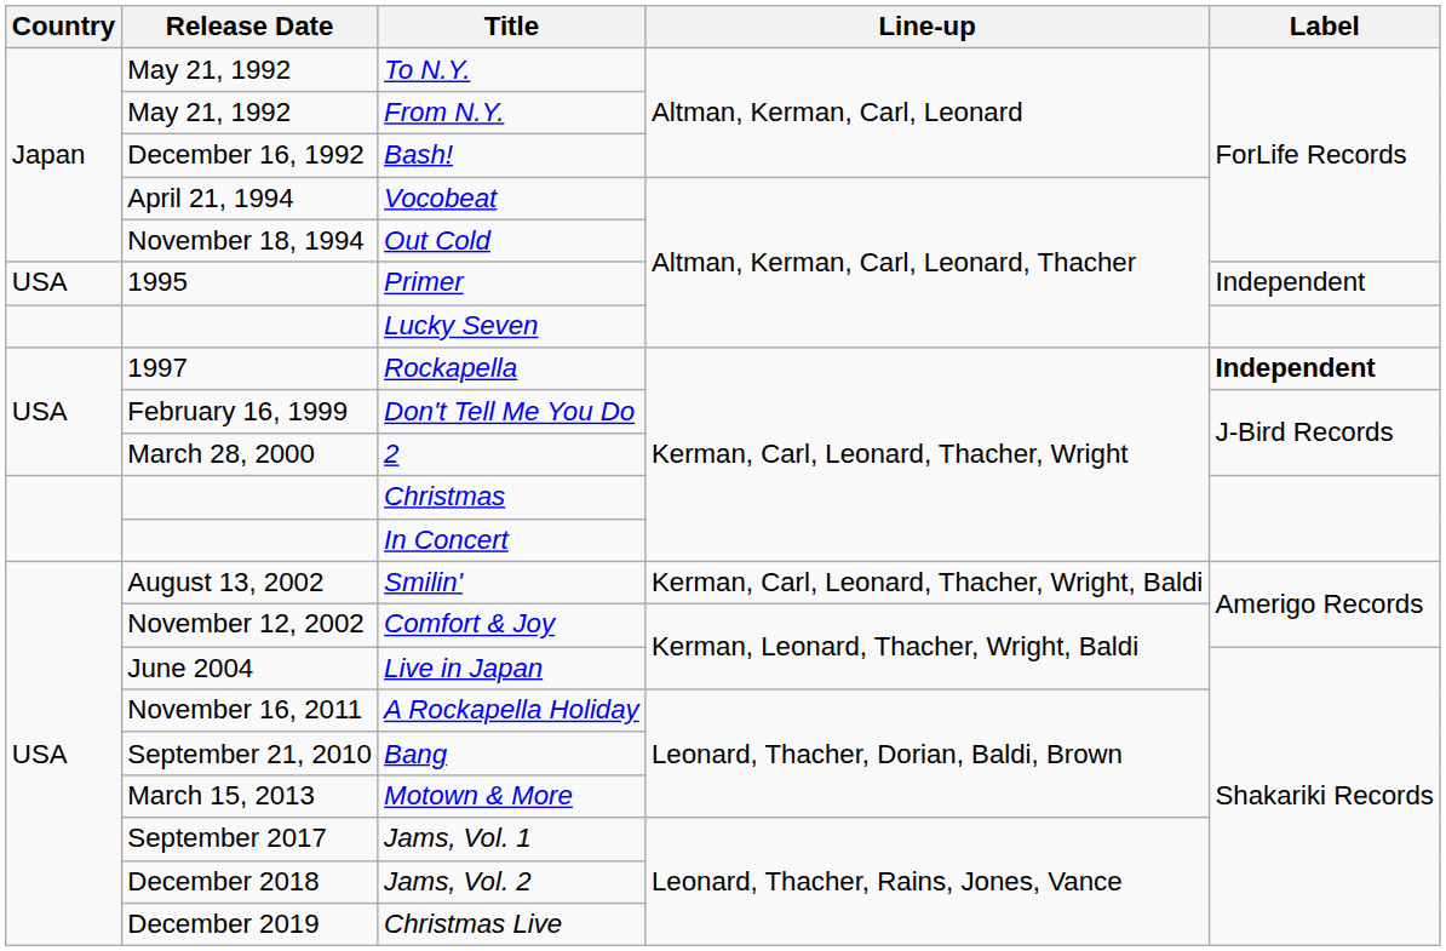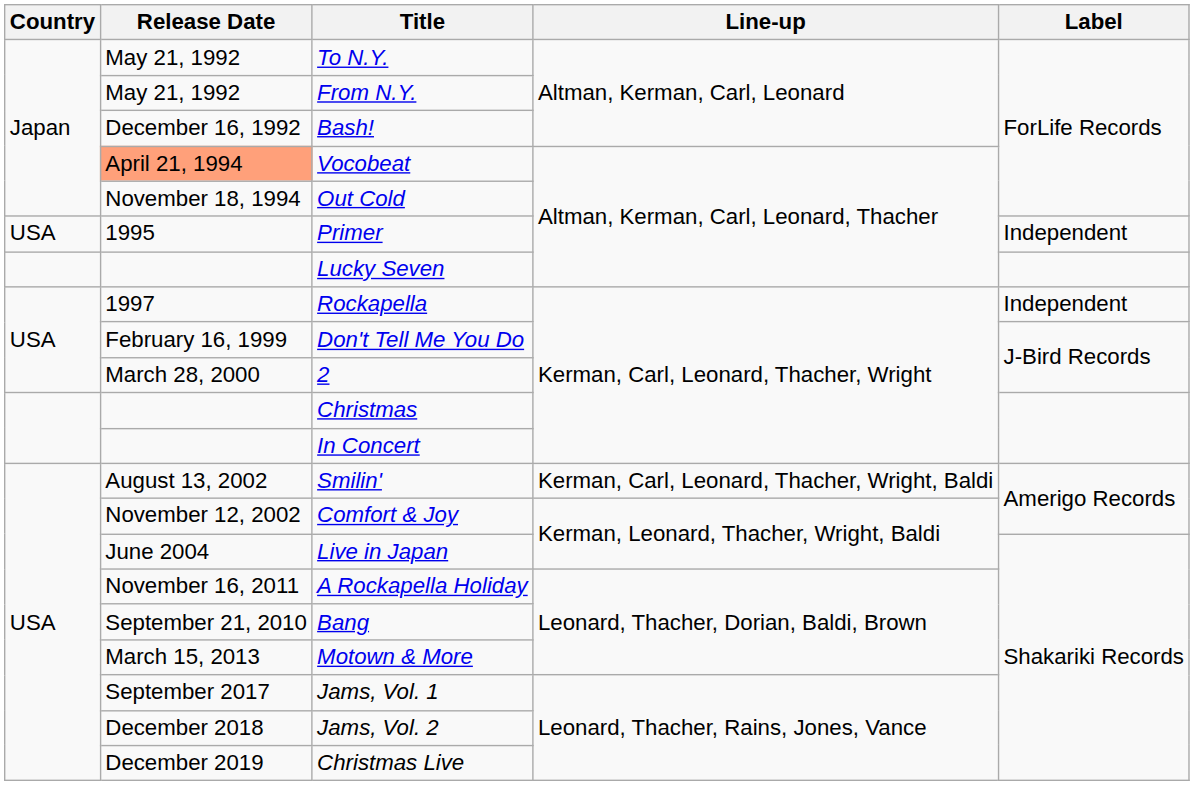Vocobeat | Release Date: no background -> lightsalmon background
Rockapella | Label: bold -> normal
